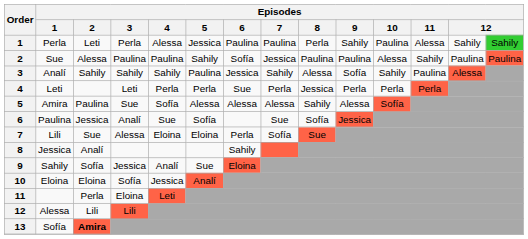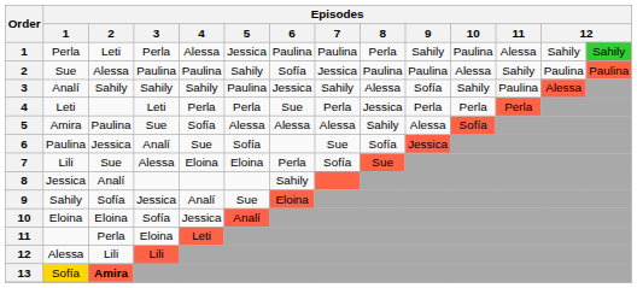13 | Episodes / 1: no background -> gold background
